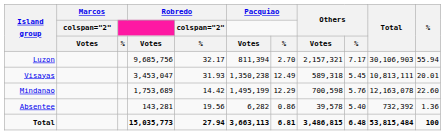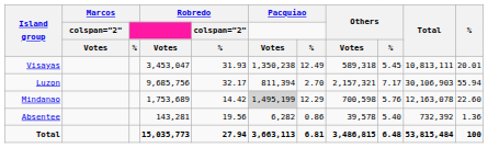rows swapped: Luzon <-> Visayas
Mindanao | Pacquiao / Votes: no background -> lightgrey background
